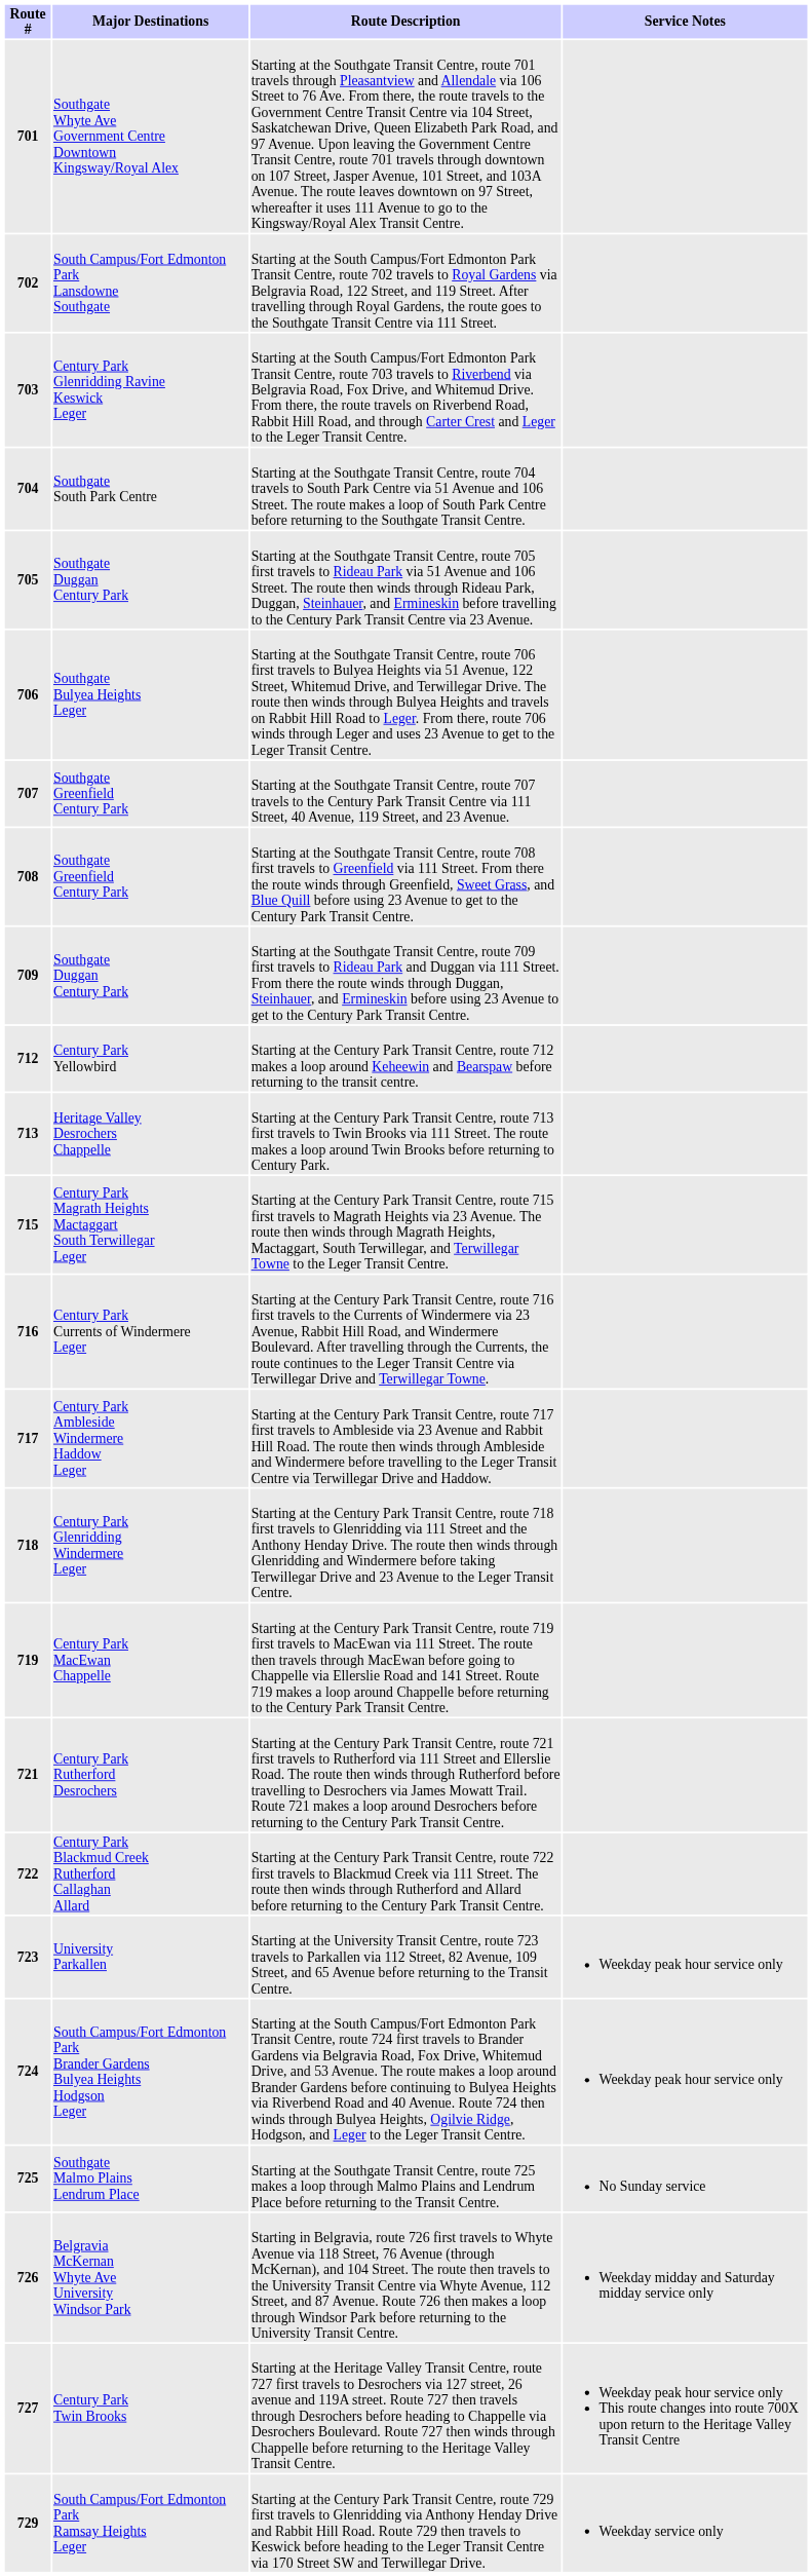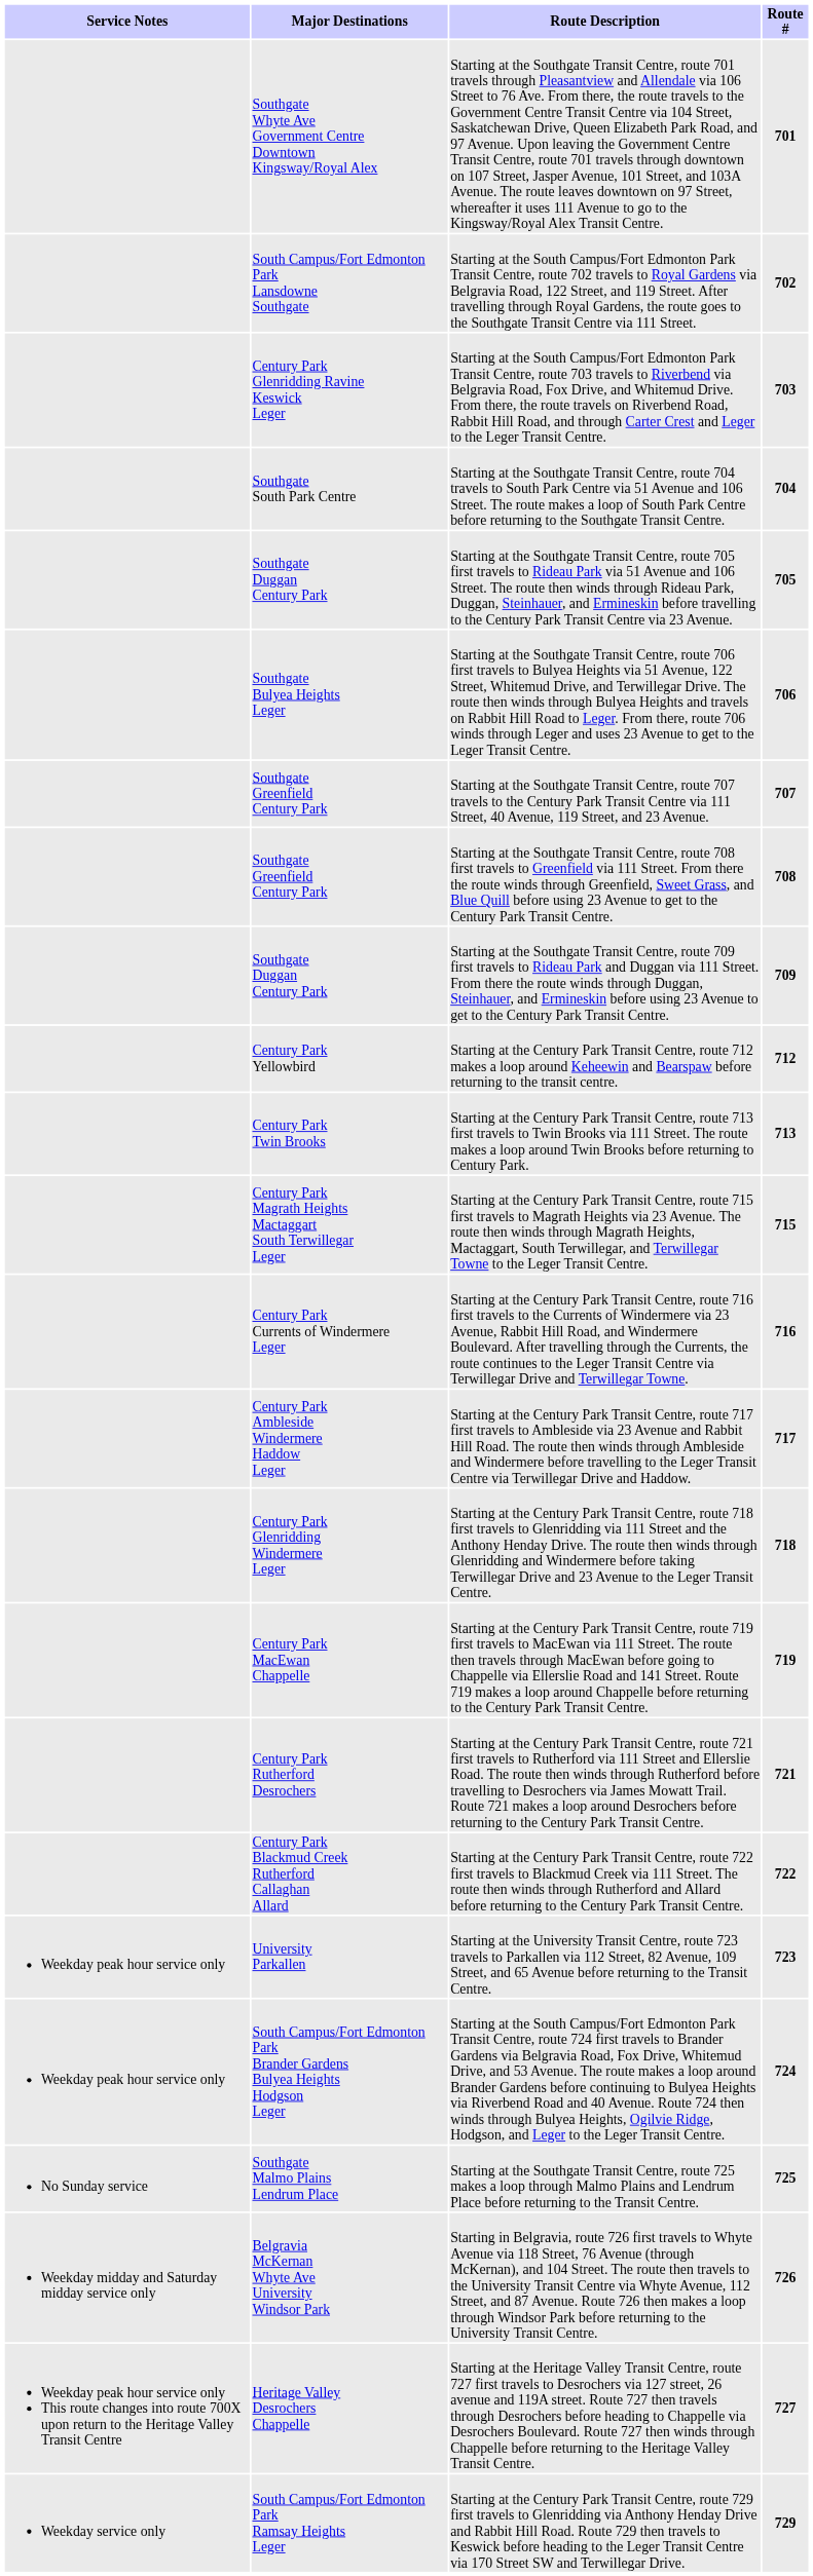columns swapped: Route # <-> Service Notes
row 12 | Major Destinations: Heritage Valley Desrochers Chappelle -> Century Park Twin Brooks
row 24 | Major Destinations: Century Park Twin Brooks -> Heritage Valley Desrochers Chappelle
